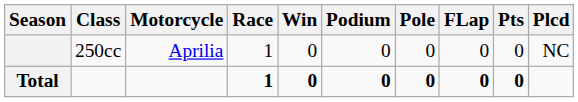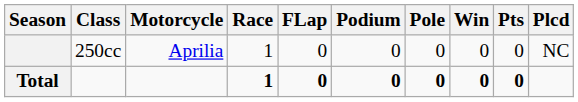columns swapped: Win <-> FLap
